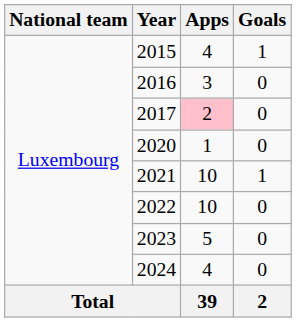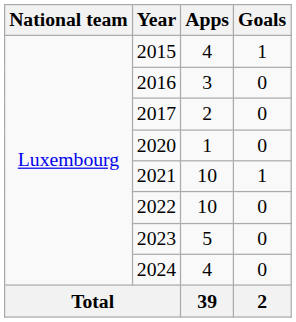2017 | Apps: pink background -> no background
